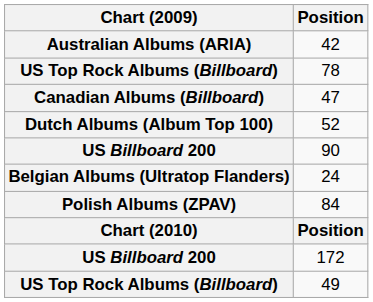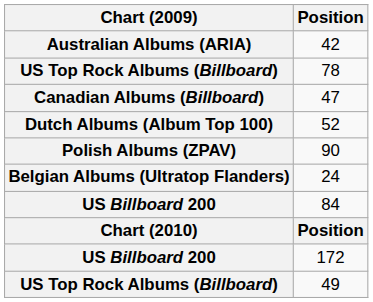row 6 | Chart (2009): US Billboard 200 -> Polish Albums (ZPAV)
row 8 | Chart (2009): Polish Albums (ZPAV) -> US Billboard 200
